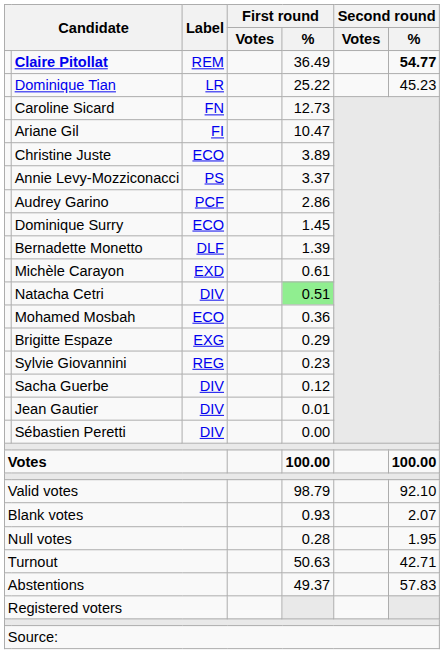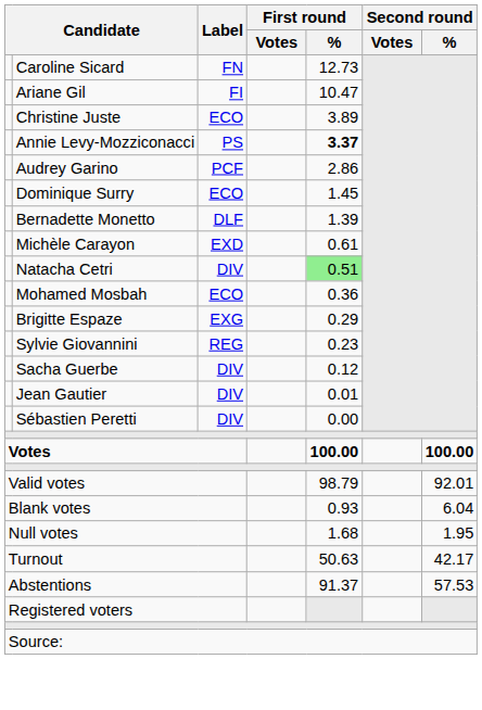- row: Claire Pitollat | REM | 36.49 | 54.77
- row: Dominique Tian | LR | 25.22 | 45.23
Annie Levy-Mozziconacci | First round / %: normal -> bold
Valid votes | Second round / %: 92.10 -> 92.01
Blank votes | Second round / %: 2.07 -> 6.04
Null votes | First round / %: 0.28 -> 1.68
Turnout | Second round / %: 42.71 -> 42.17
Abstentions | First round / %: 49.37 -> 91.37
Abstentions | Second round / %: 57.83 -> 57.53
